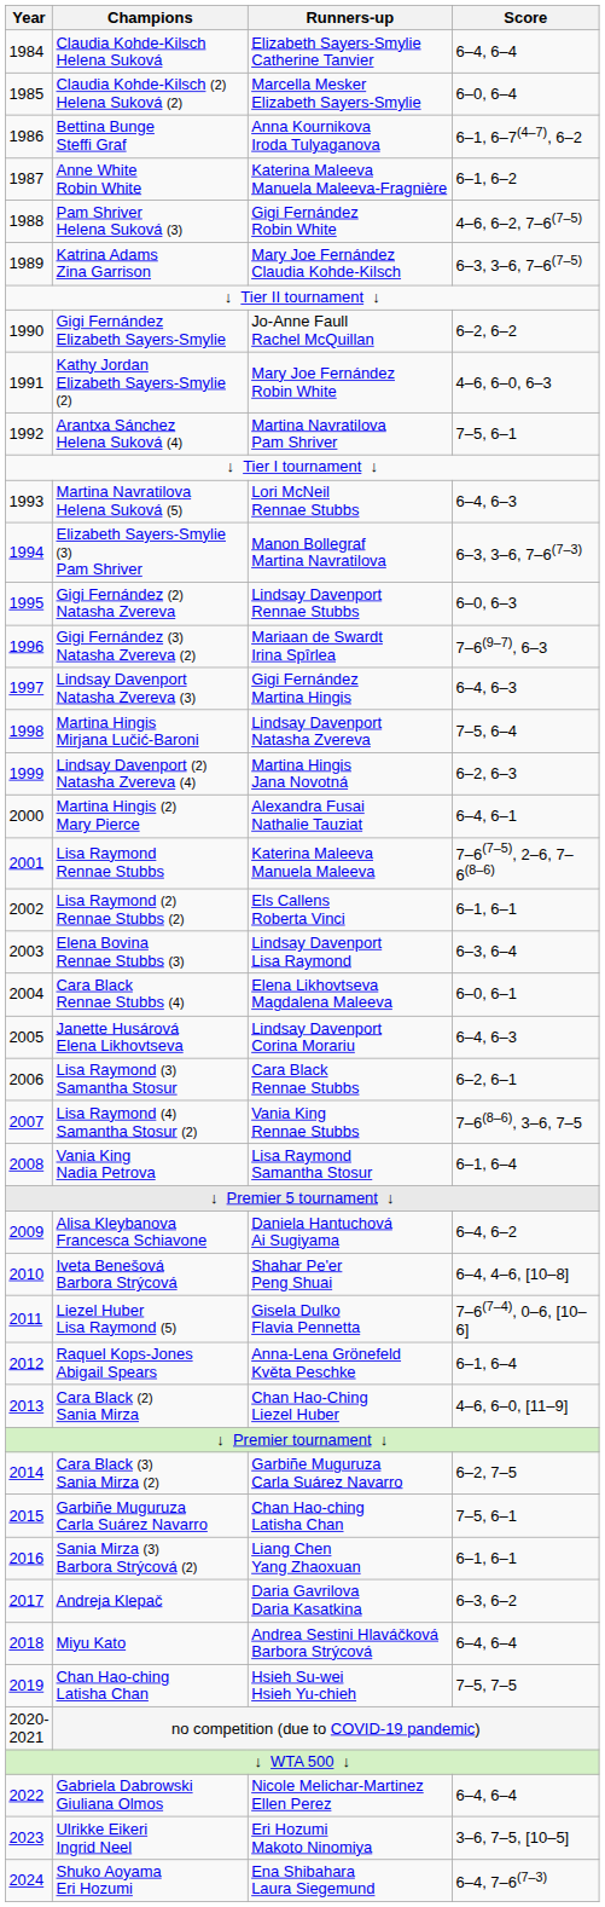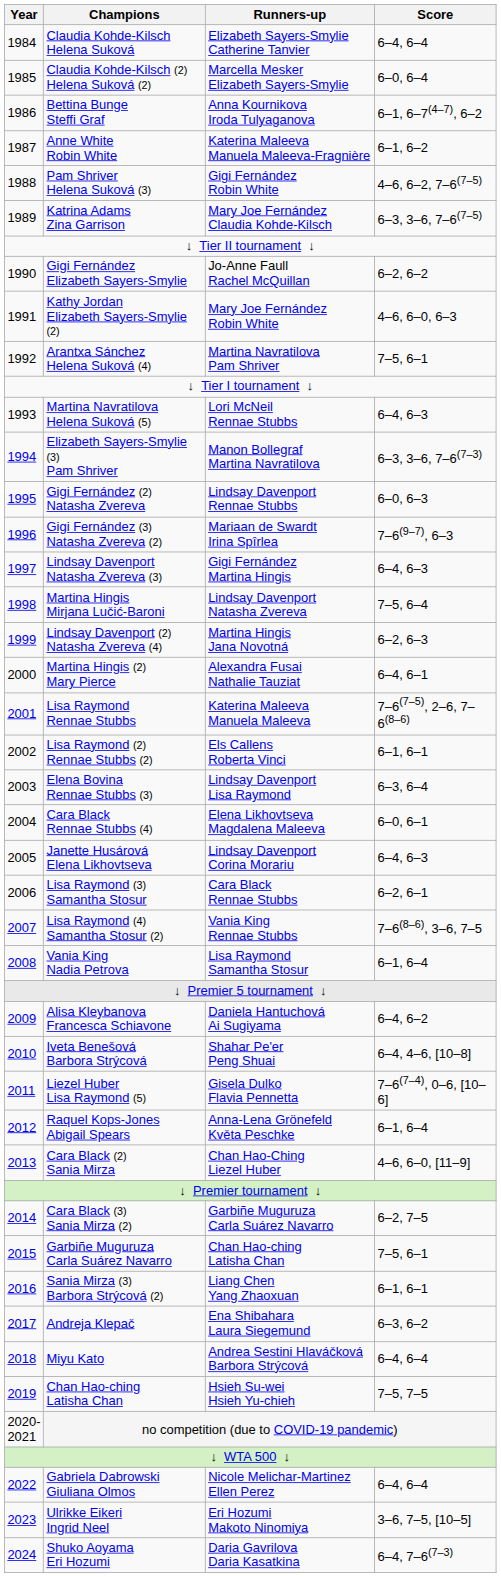Andreja Klepač | Runners-up: Daria Gavrilova Daria Kasatkina -> Ena Shibahara Laura Siegemund
Shuko Aoyama Eri Hozumi | Runners-up: Ena Shibahara Laura Siegemund -> Daria Gavrilova Daria Kasatkina
